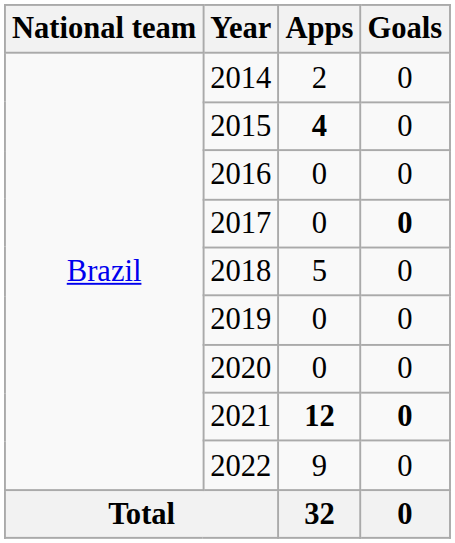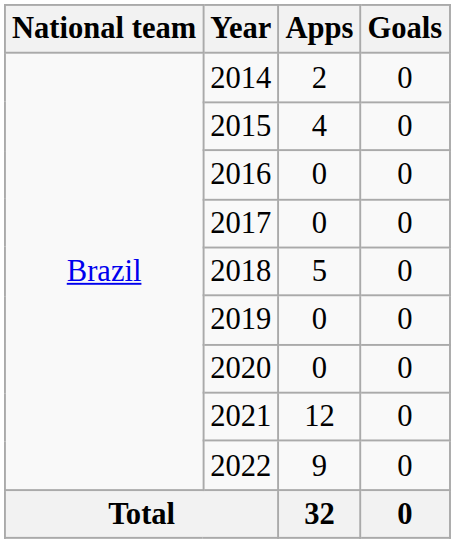2015 | Apps: bold -> normal
2017 | Goals: bold -> normal
2021 | Apps: bold -> normal
2021 | Goals: bold -> normal
